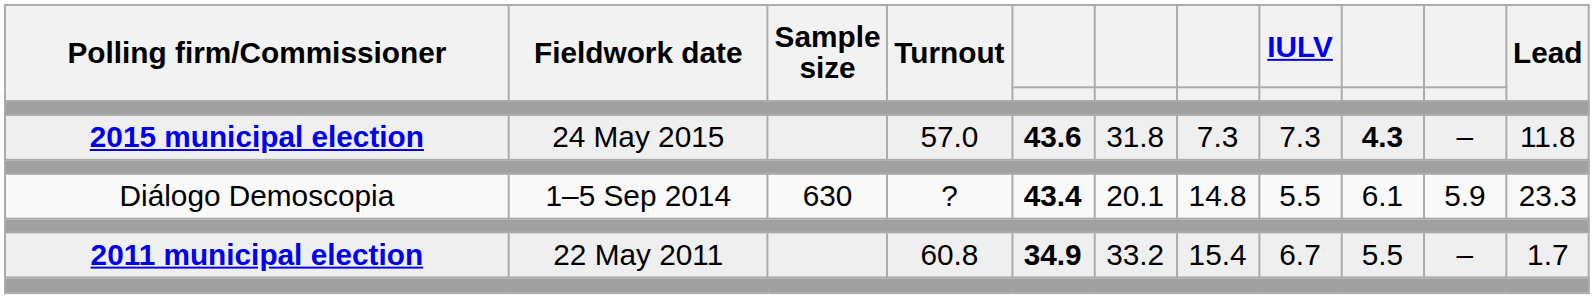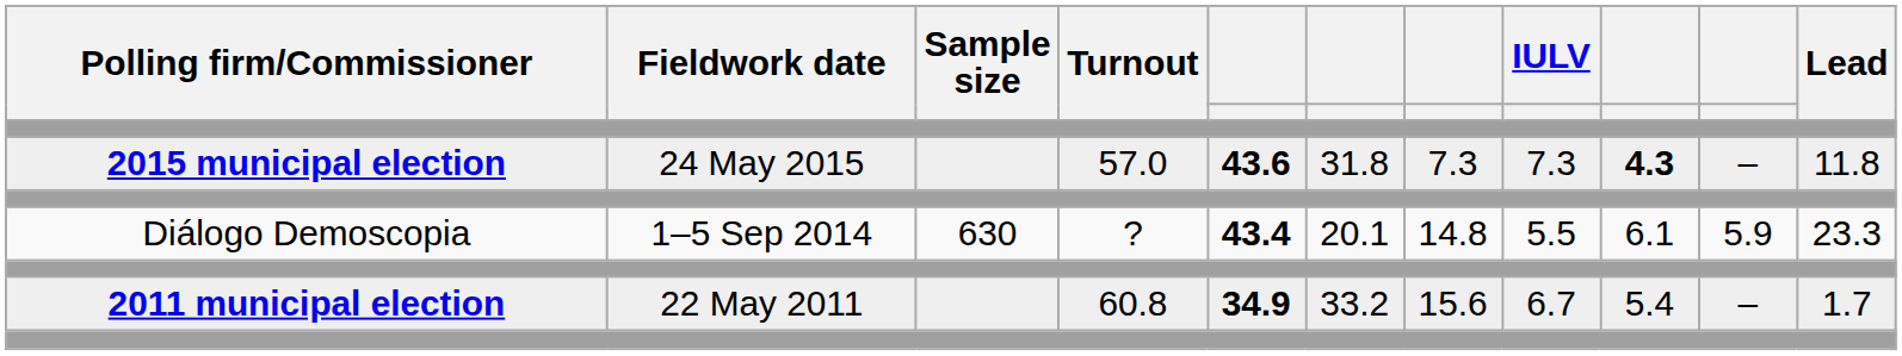2011 municipal election | column 7: 15.4 -> 15.6
2011 municipal election | column 9: 5.5 -> 5.4
